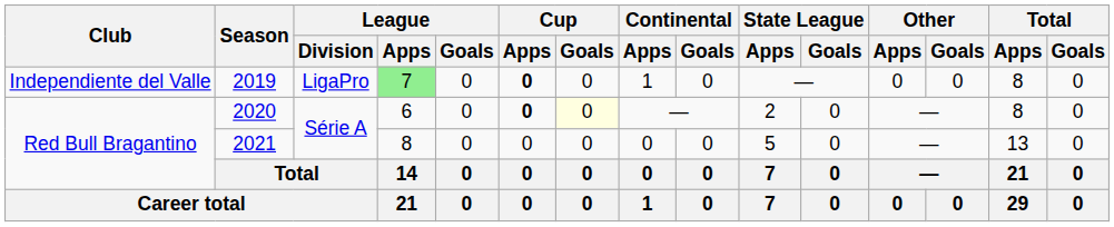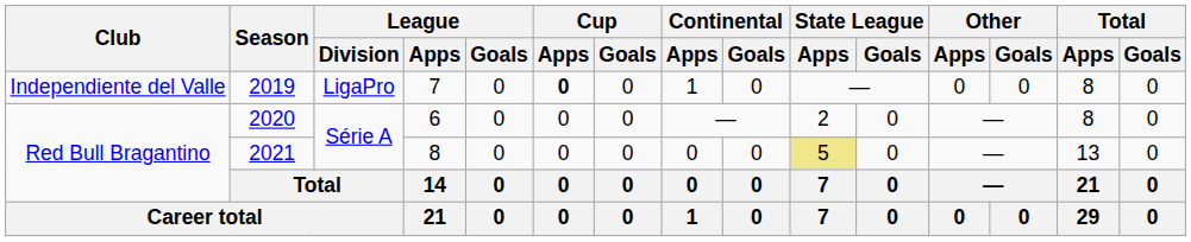2019 | League / Apps: lightgreen background -> no background
2020 | Cup / Apps: bold -> normal
2020 | Cup / Goals: lightyellow background -> no background
2021 | State League / Apps: no background -> khaki background
